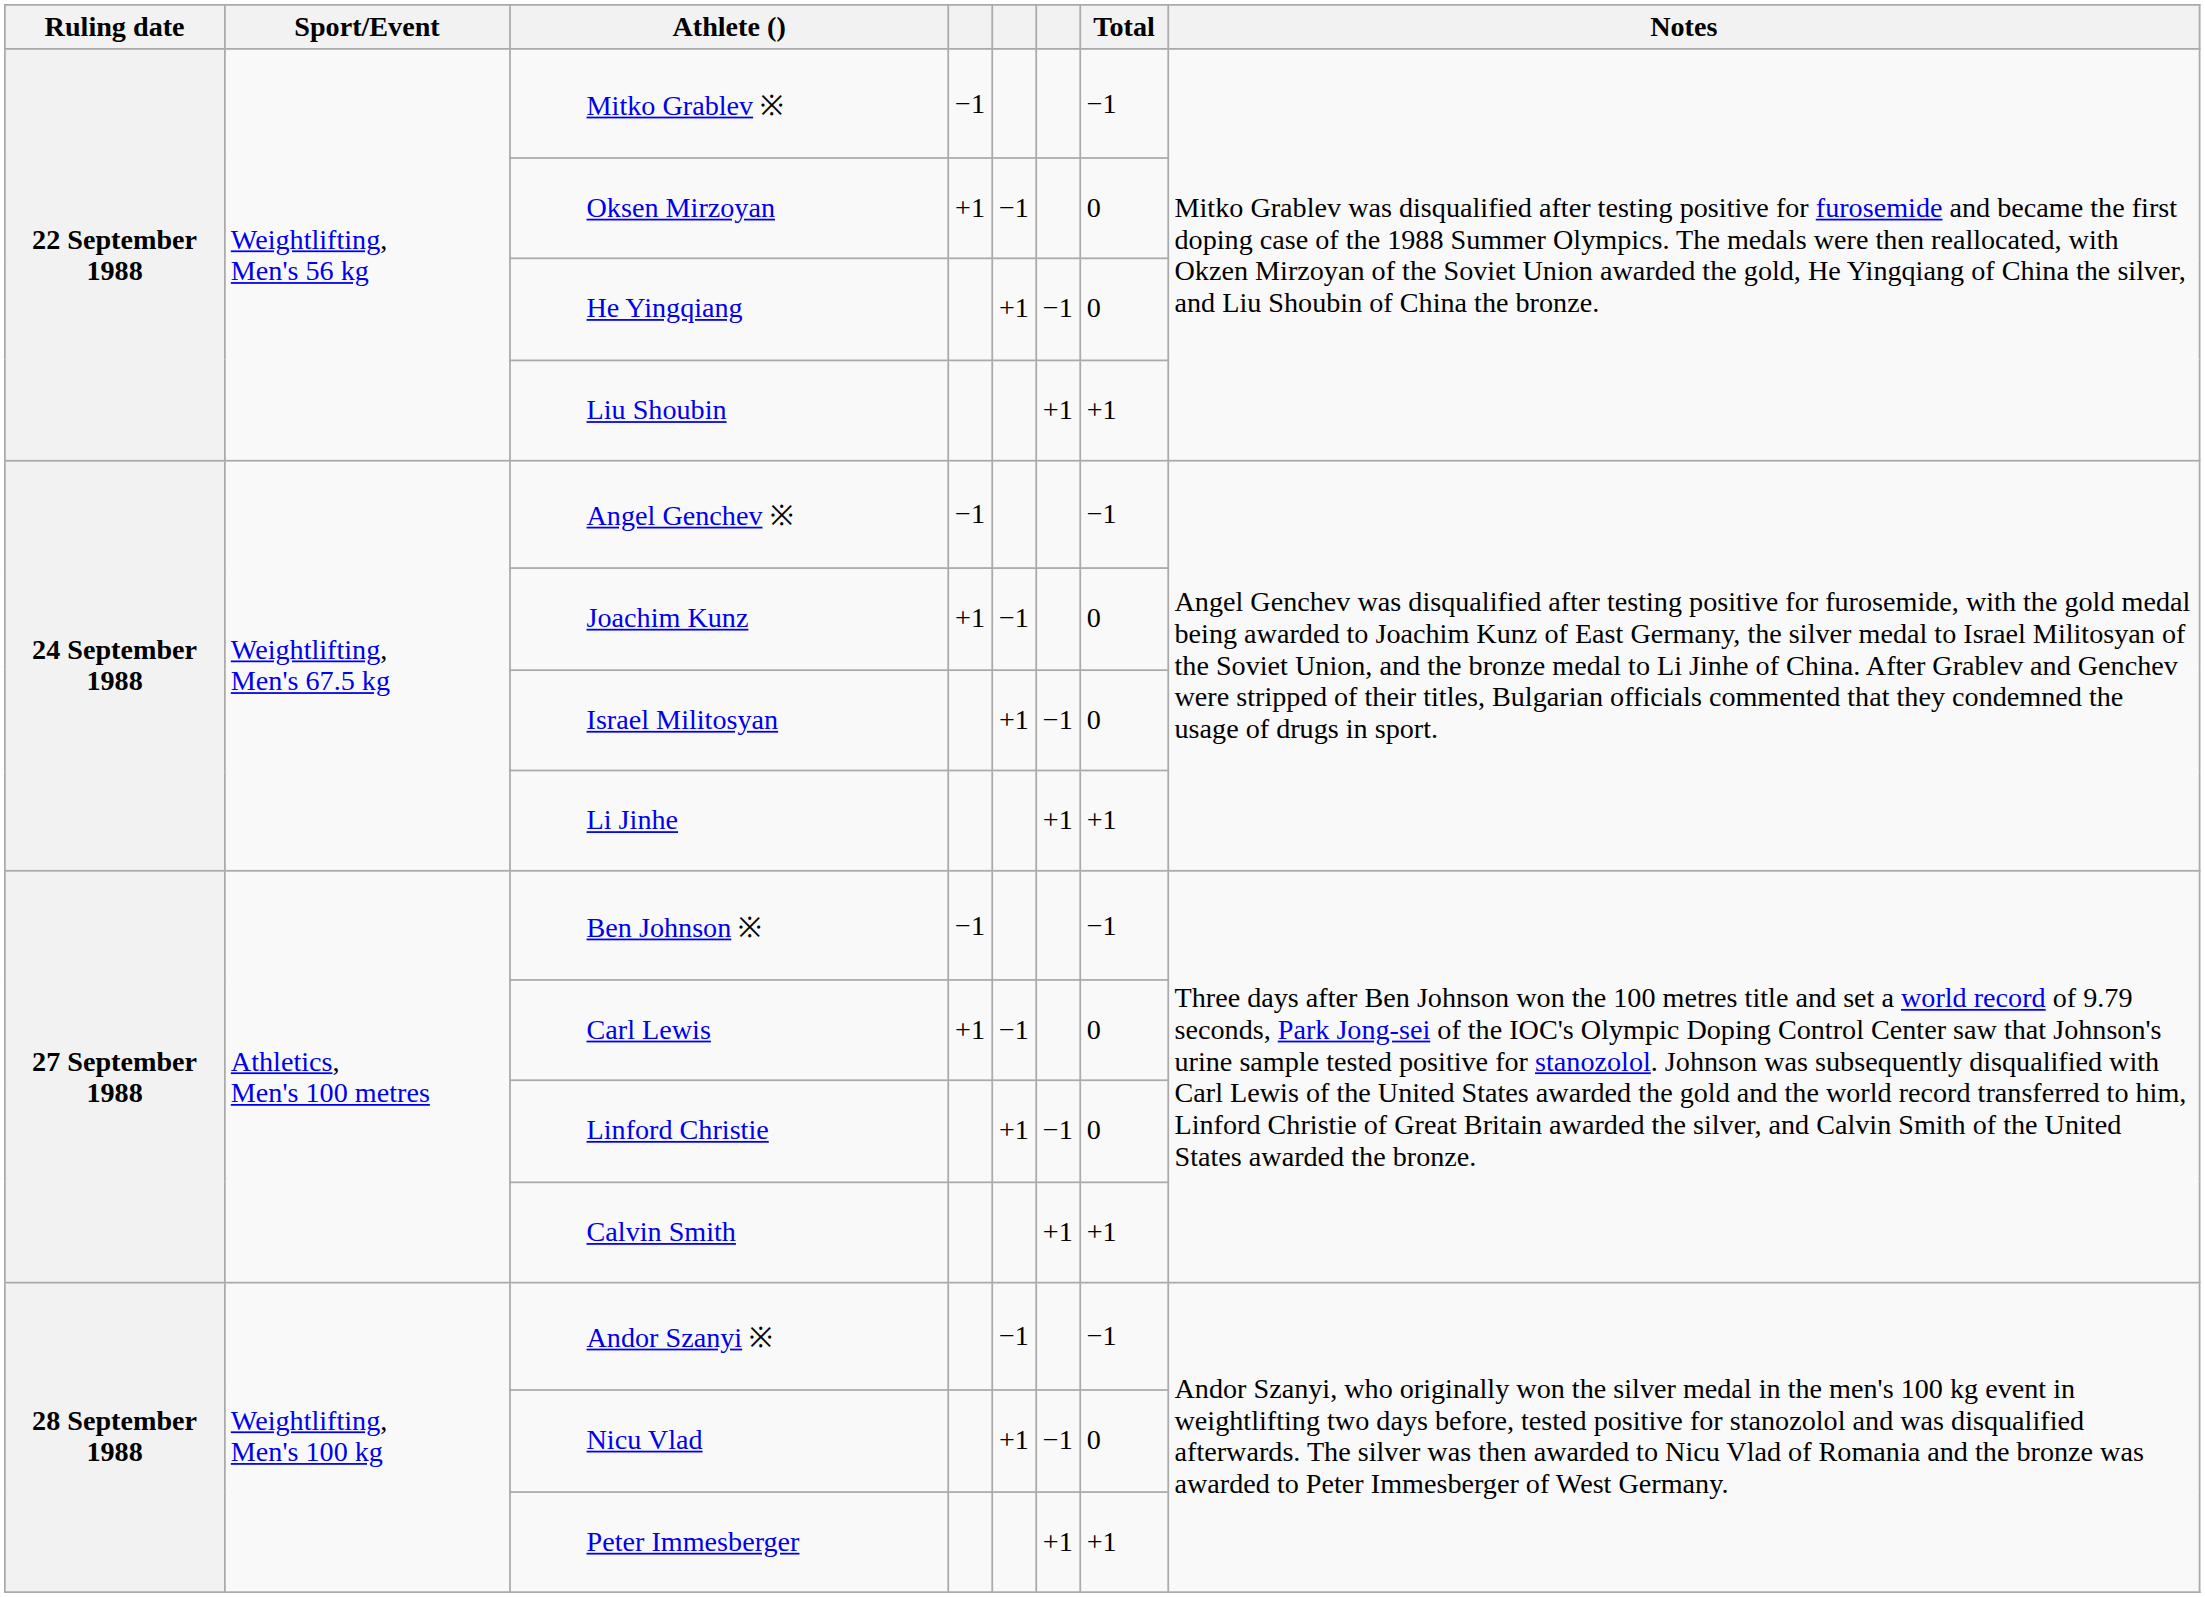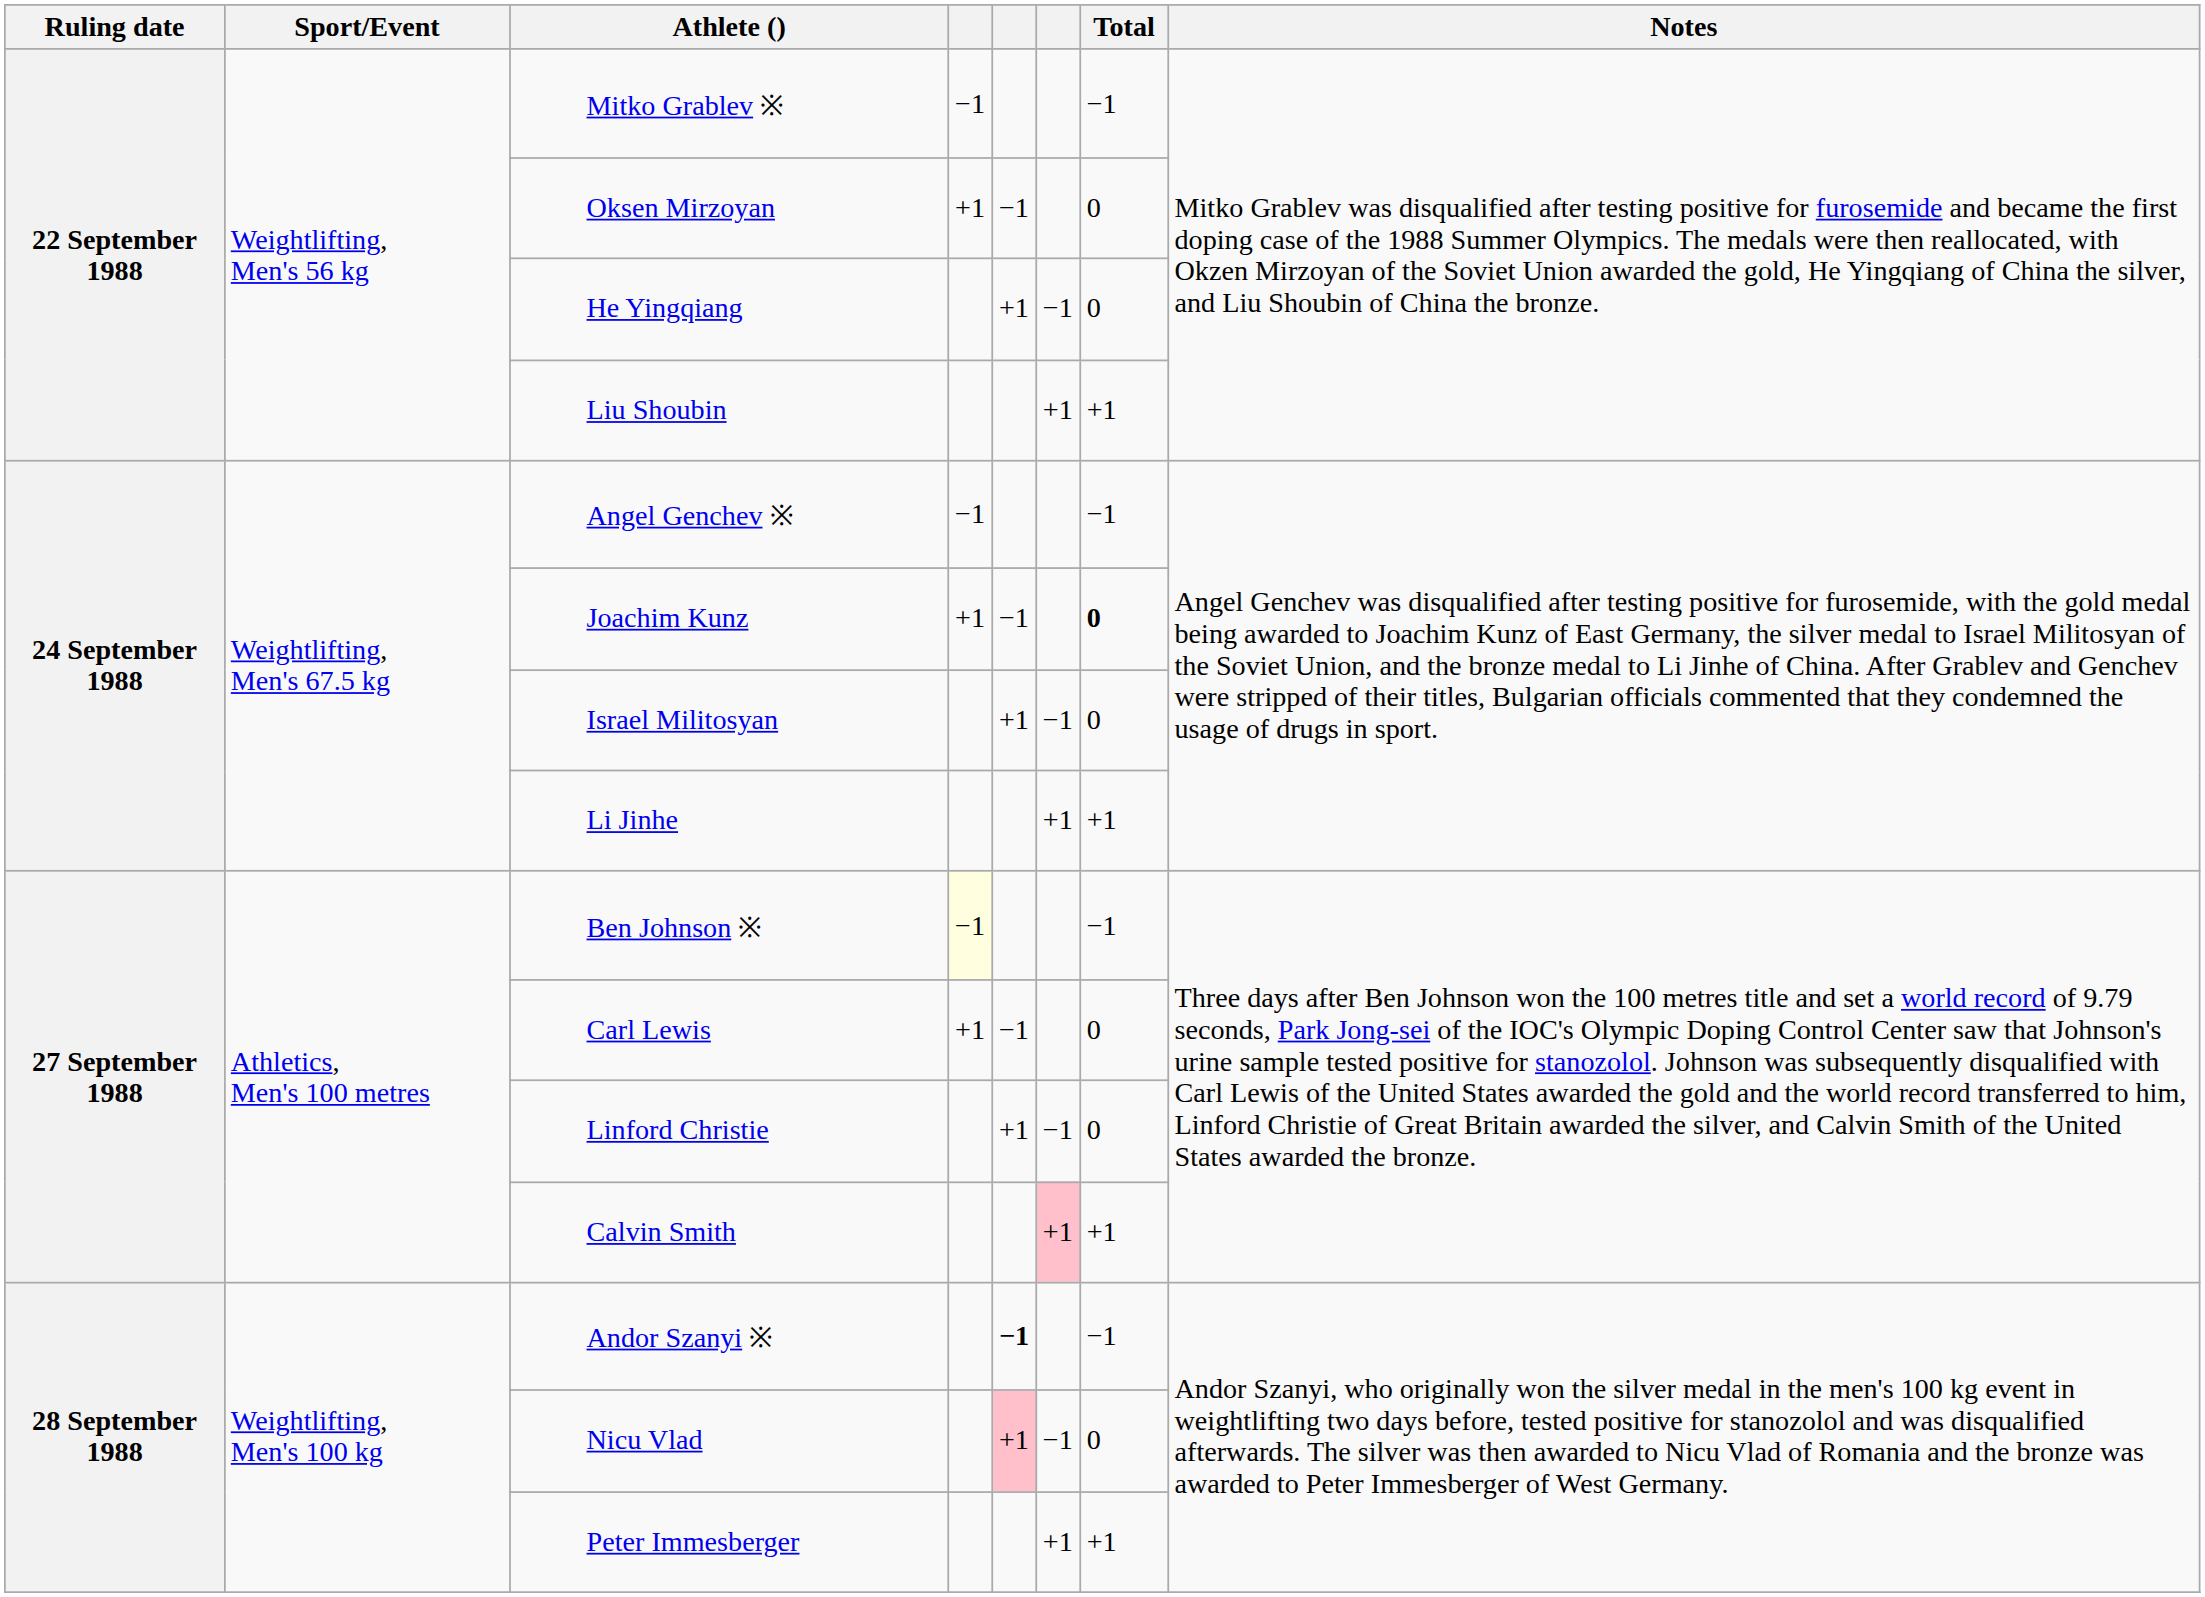Joachim Kunz | Total: normal -> bold
Ben Johnson ※ | column 4: no background -> lightyellow background
Calvin Smith | column 6: no background -> pink background
Andor Szanyi ※ | column 5: normal -> bold
Nicu Vlad | column 5: no background -> pink background
